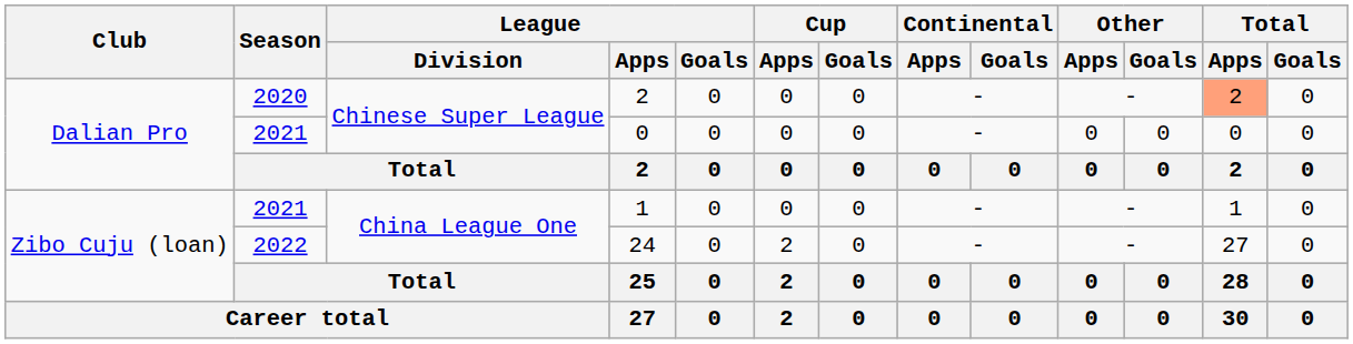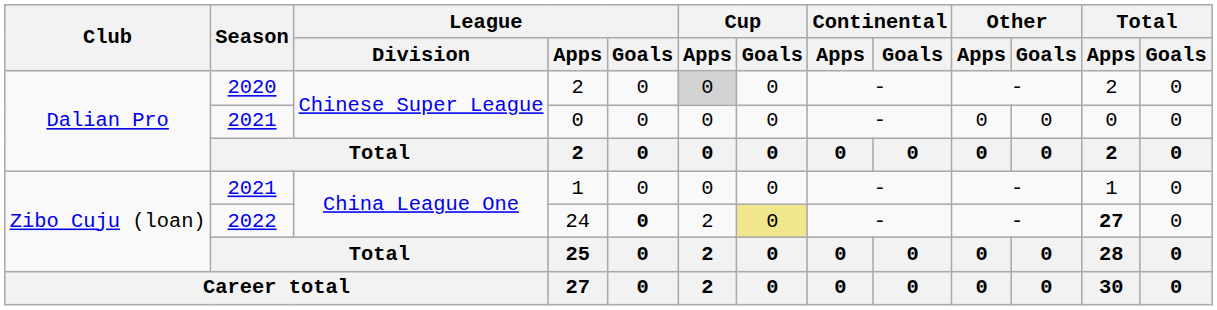2020 / 2 | Cup / Apps: no background -> lightgrey background
2020 / 2 | Total / Apps: lightsalmon background -> no background
24 | League / Goals: normal -> bold
24 | Cup / Goals: no background -> khaki background
24 | Total / Apps: normal -> bold
